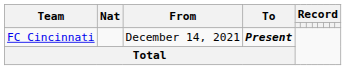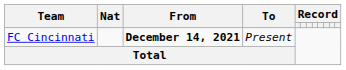FC Cincinnati | From: normal -> bold
FC Cincinnati | To: bold -> normal
